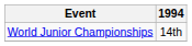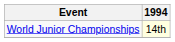World Junior Championships | 1994: no background -> lightyellow background
